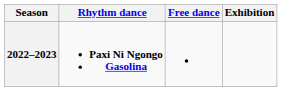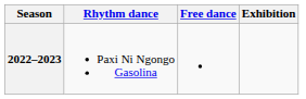2022–2023 | Rhythm dance: bold -> normal
